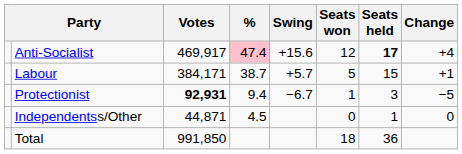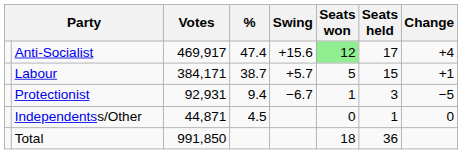Anti-Socialist | %: pink background -> no background
Anti-Socialist | Seats won: no background -> lightgreen background
Anti-Socialist | Seats held: bold -> normal
Protectionist | Votes: bold -> normal
